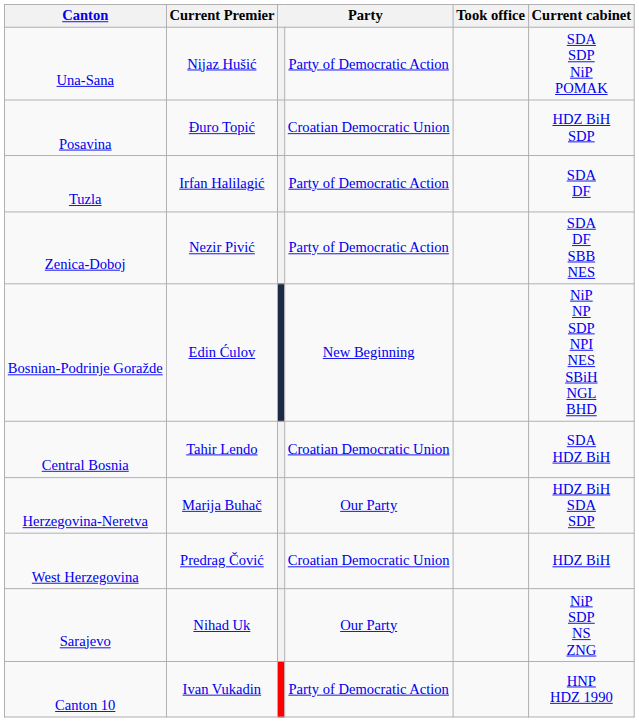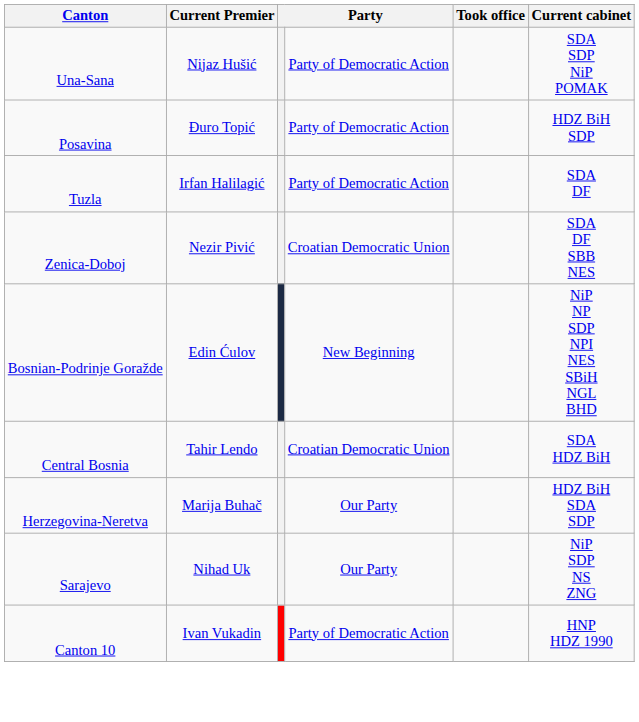Posavina | column 4: Croatian Democratic Union -> Party of Democratic Action
Zenica-Doboj | column 4: Party of Democratic Action -> Croatian Democratic Union
- row: West Herzegovina | Predrag Čović | Croatian Democratic Union | HDZ BiH
